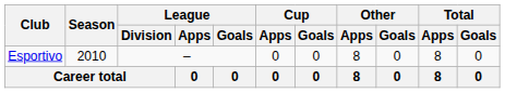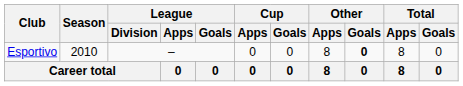Esportivo | Other / Goals: normal -> bold
